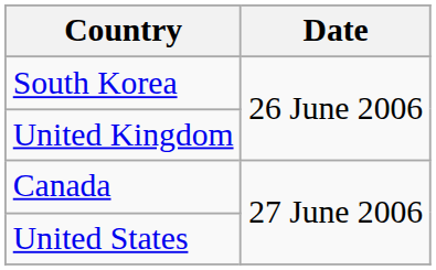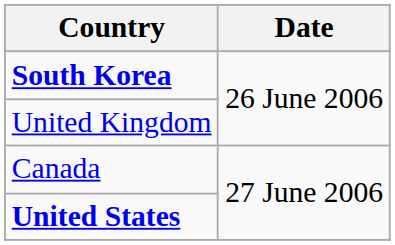South Korea | Country: normal -> bold
United States | Country: normal -> bold
